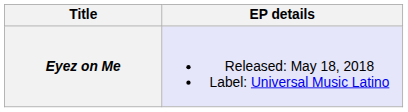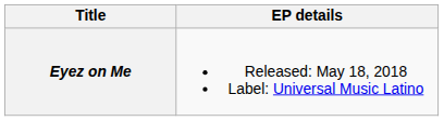Eyez on Me | EP details: lavender background -> no background
